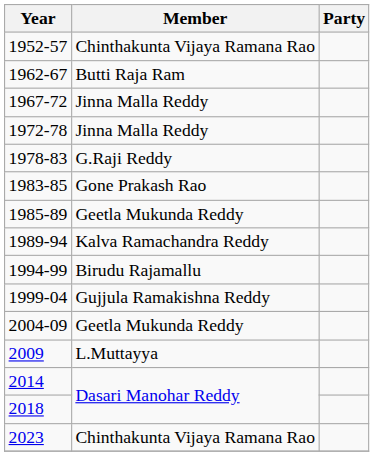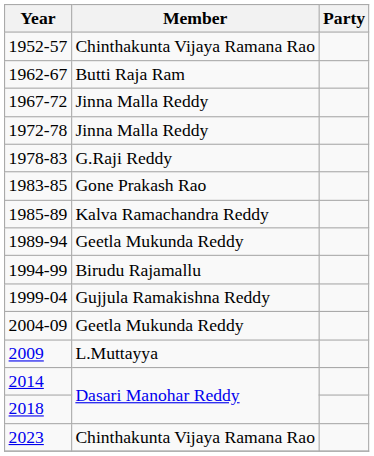1985-89 | Member: Geetla Mukunda Reddy -> Kalva Ramachandra Reddy
1989-94 | Member: Kalva Ramachandra Reddy -> Geetla Mukunda Reddy
